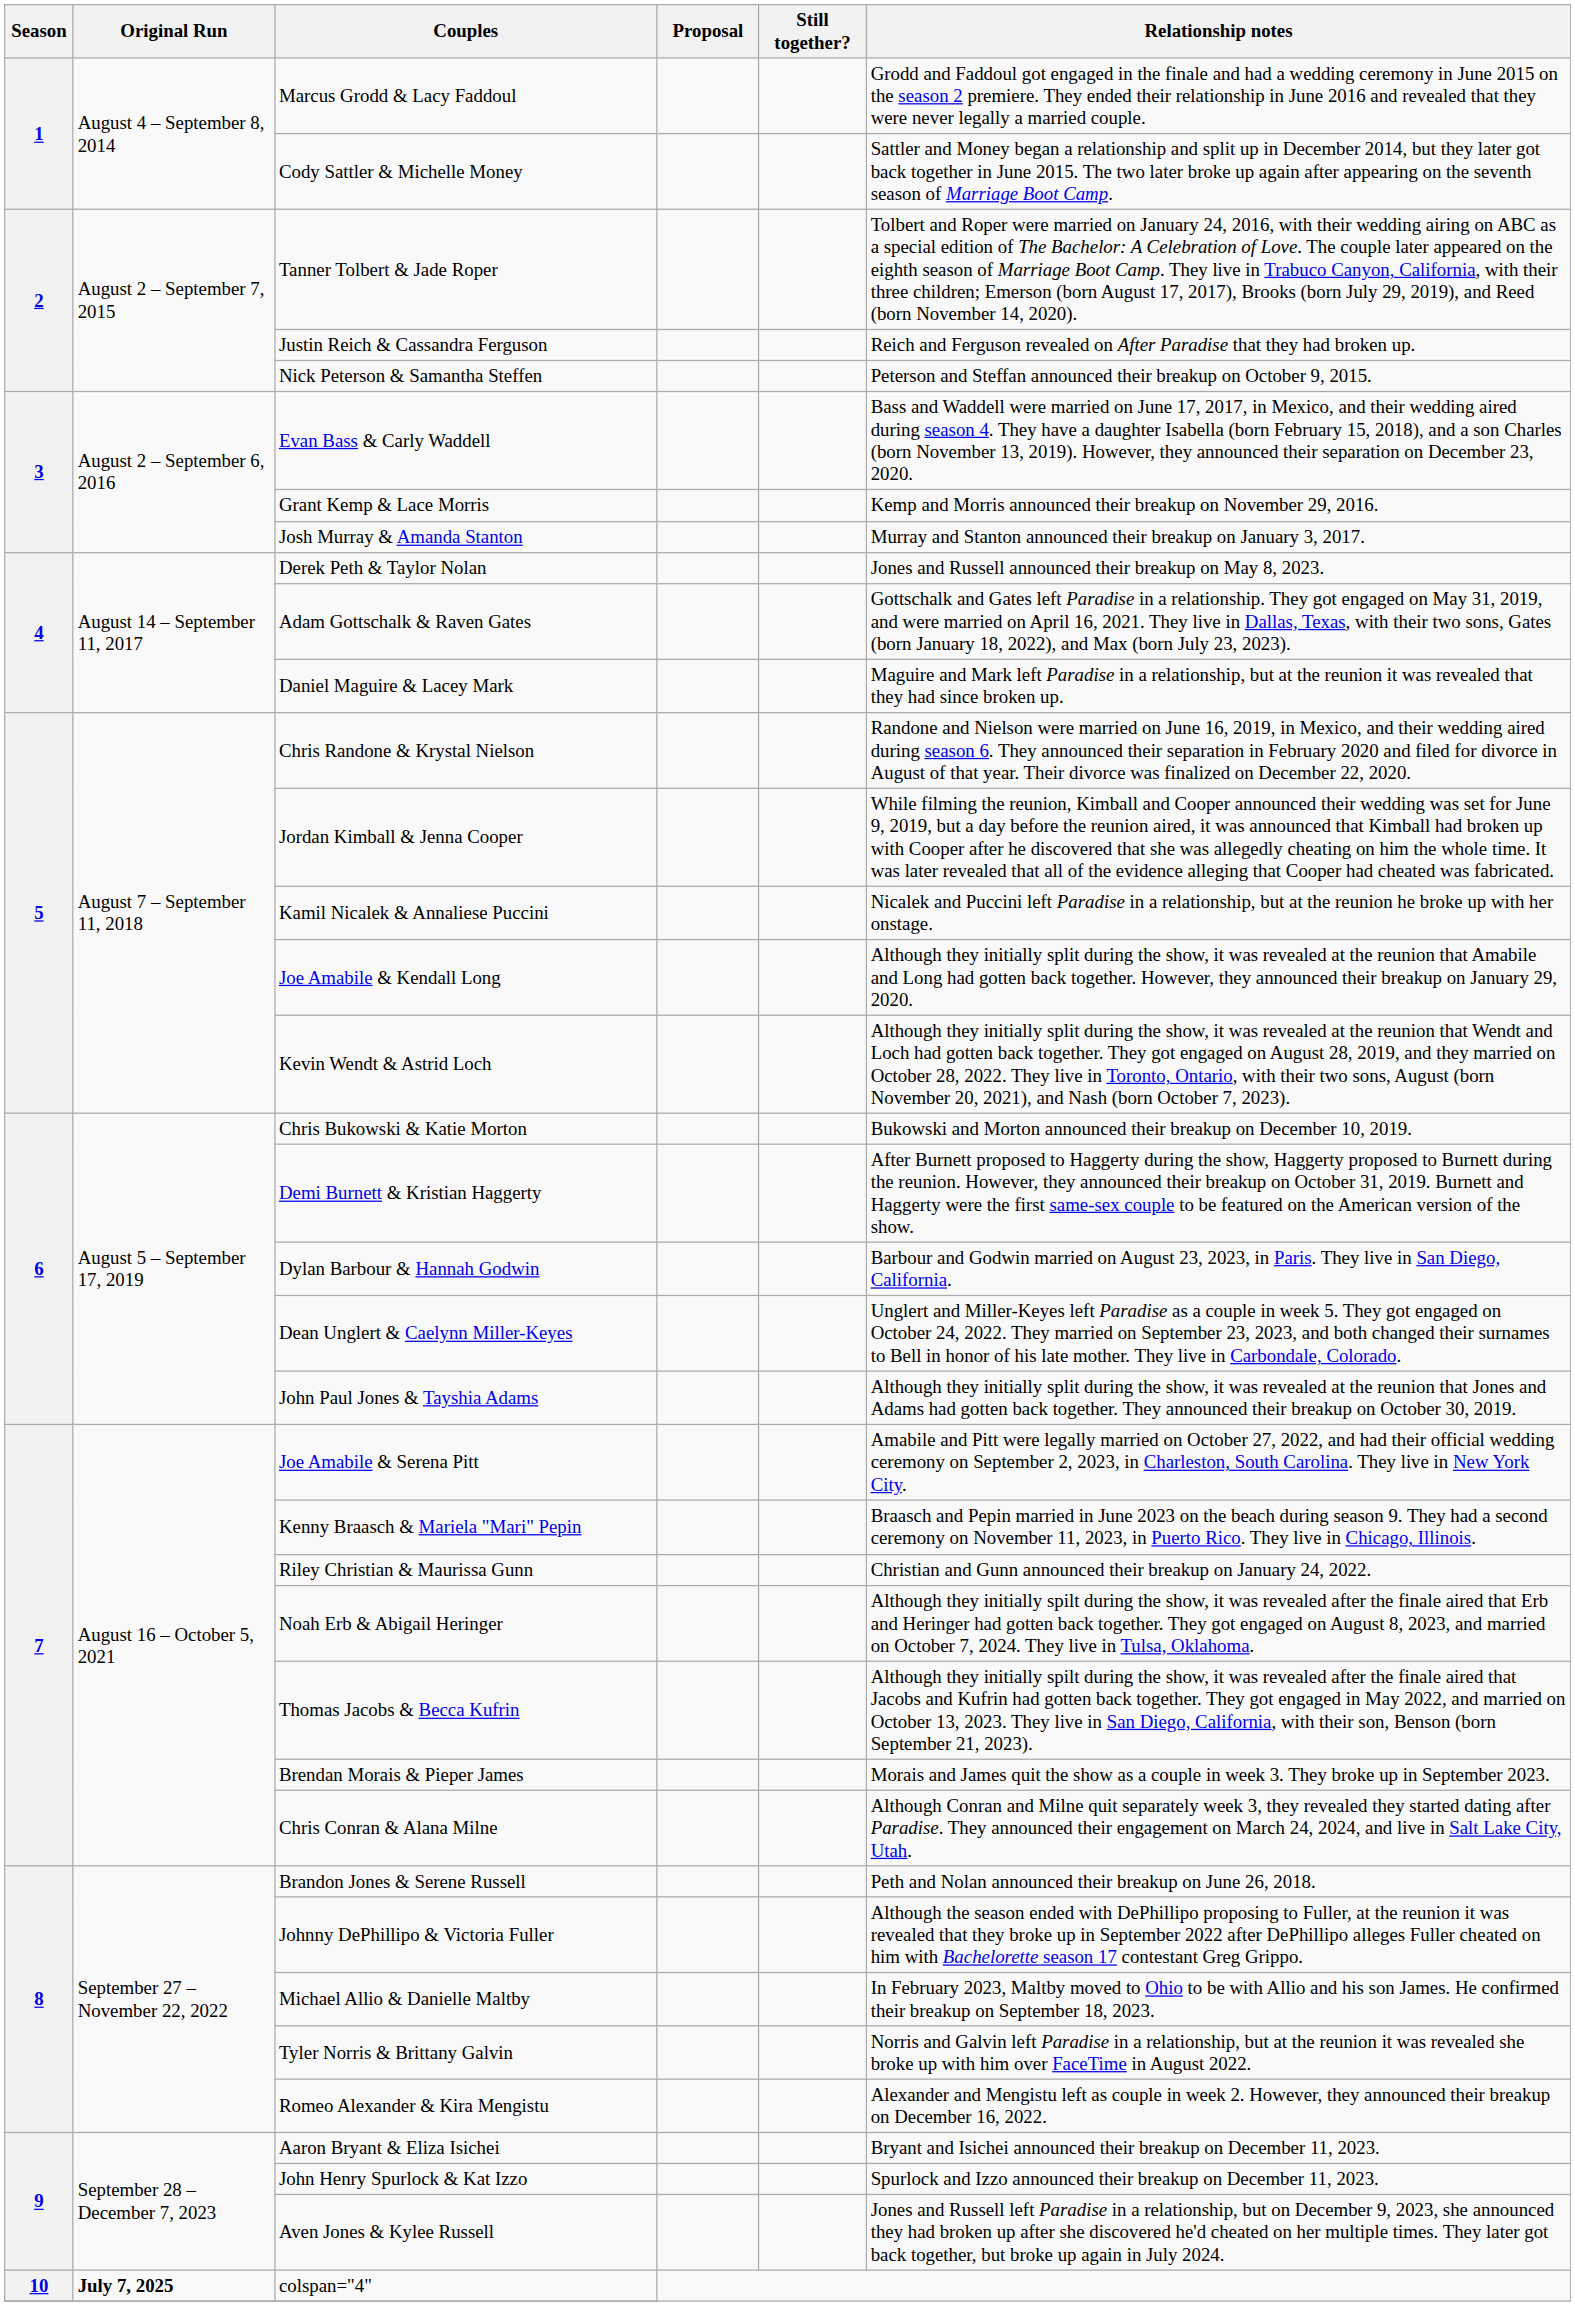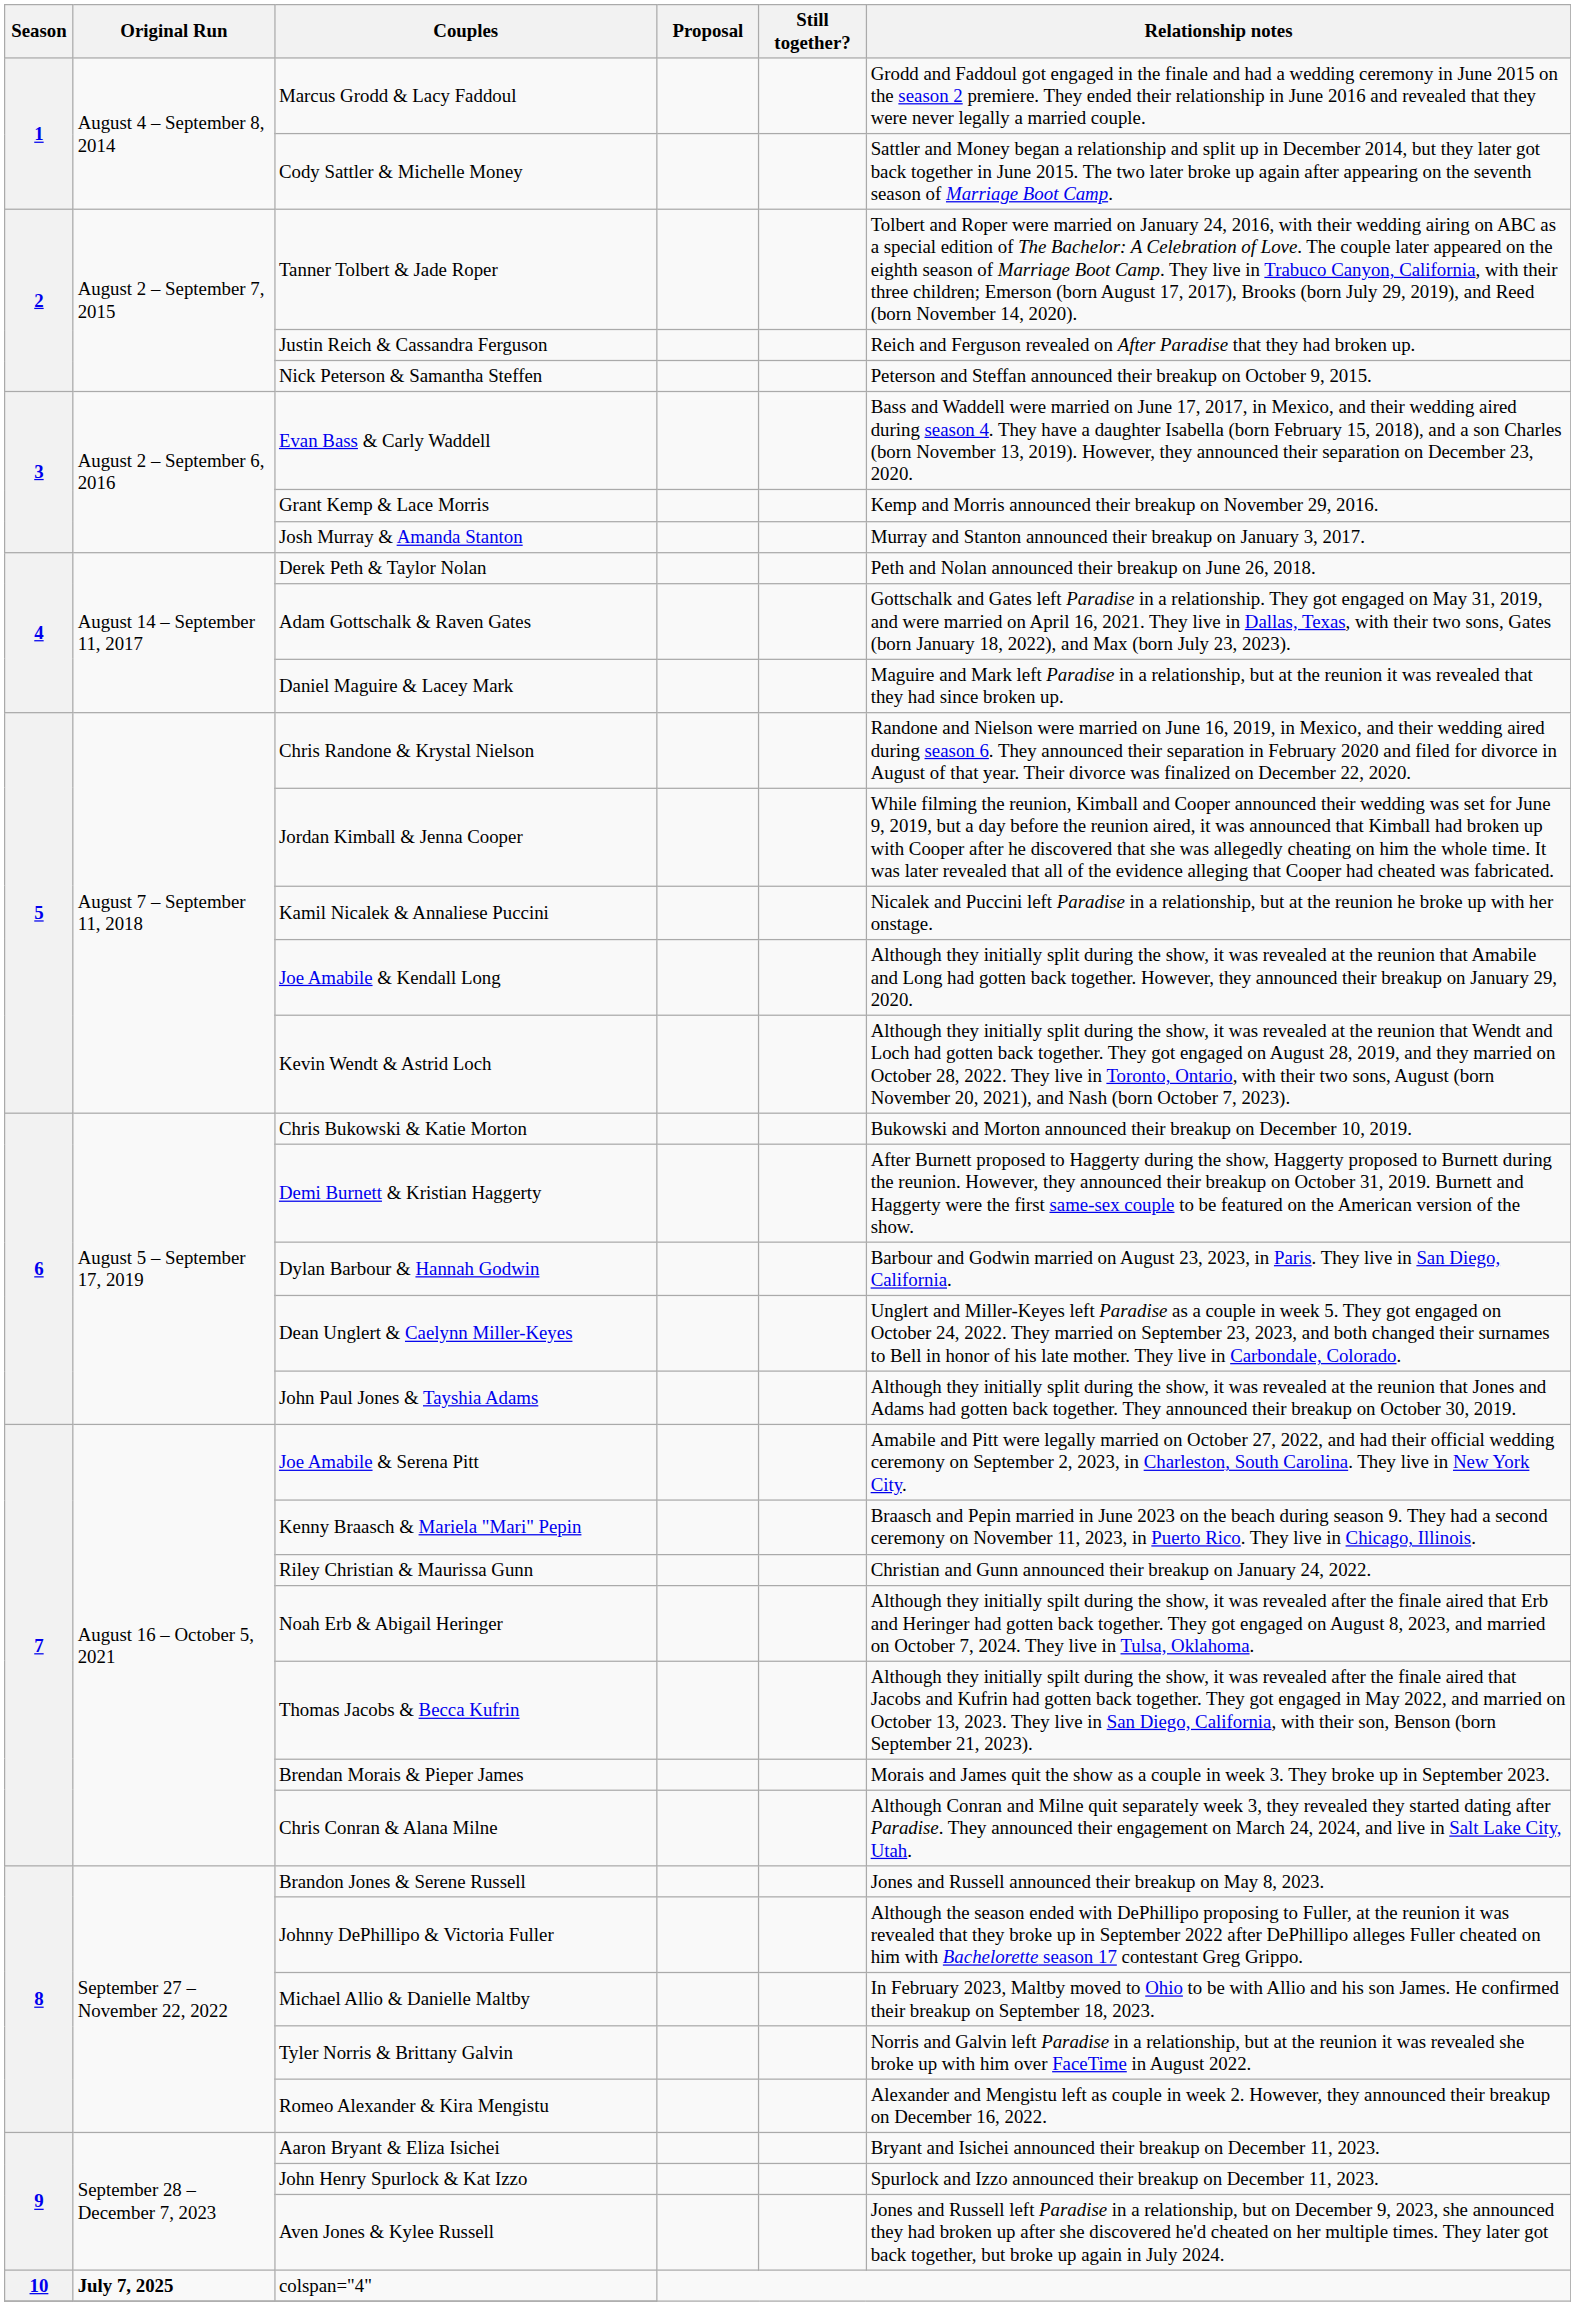Derek Peth & Taylor Nolan | Relationship notes: Jones and Russell announced their breakup on May 8, 2023. -> Peth and Nolan announced their breakup on June 26, 2018.
Brandon Jones & Serene Russell | Relationship notes: Peth and Nolan announced their breakup on June 26, 2018. -> Jones and Russell announced their breakup on May 8, 2023.
